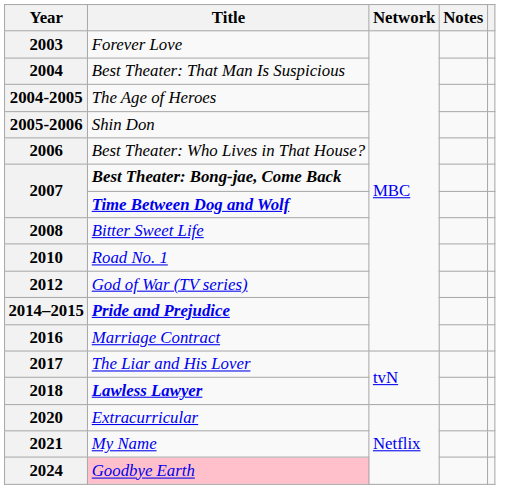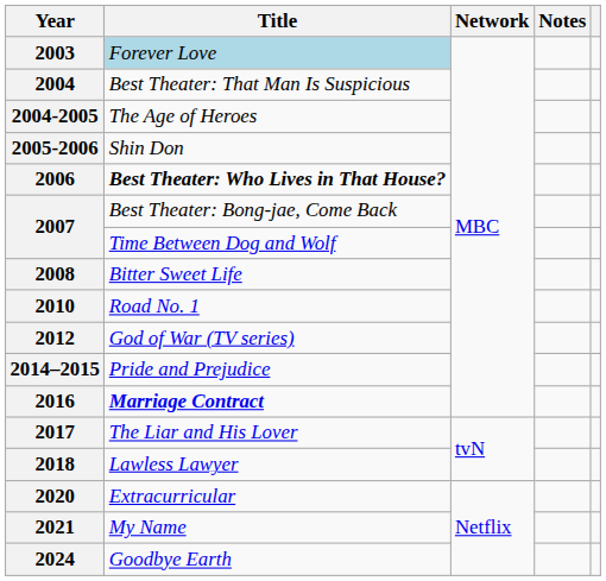2003 | Title: no background -> lightblue background
2006 | Title: normal -> bold
2007 / Best Theater: Bong-jae, Come Back | Title: bold -> normal
2007 / Time Between Dog and Wolf | Title: bold -> normal
2014–2015 | Title: bold -> normal
2016 | Title: normal -> bold
2018 | Title: bold -> normal
2024 | Title: pink background -> no background
